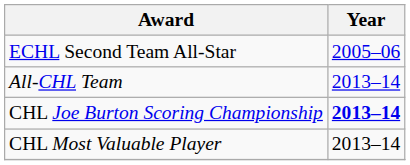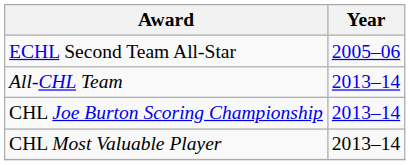CHL Joe Burton Scoring Championship | Year: bold -> normal
